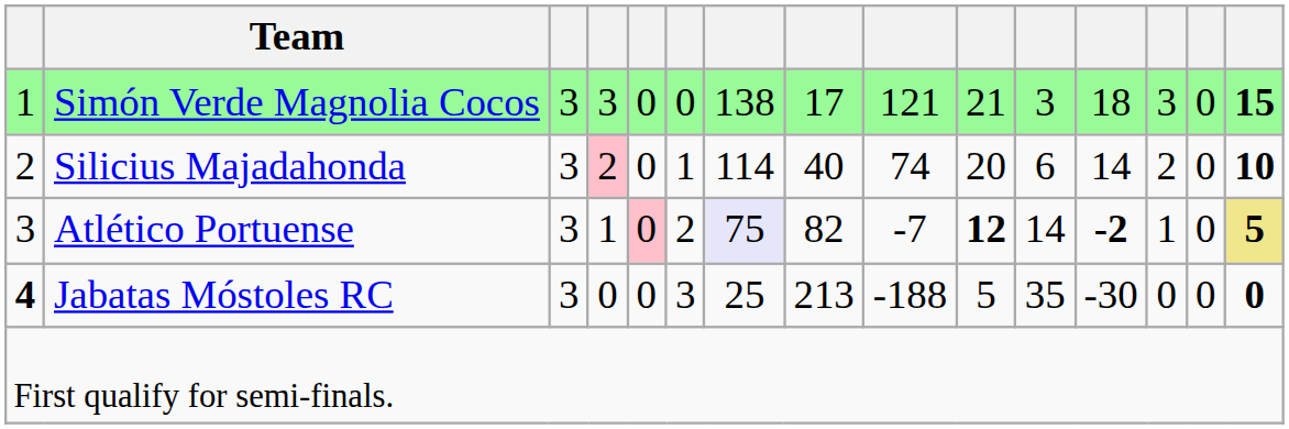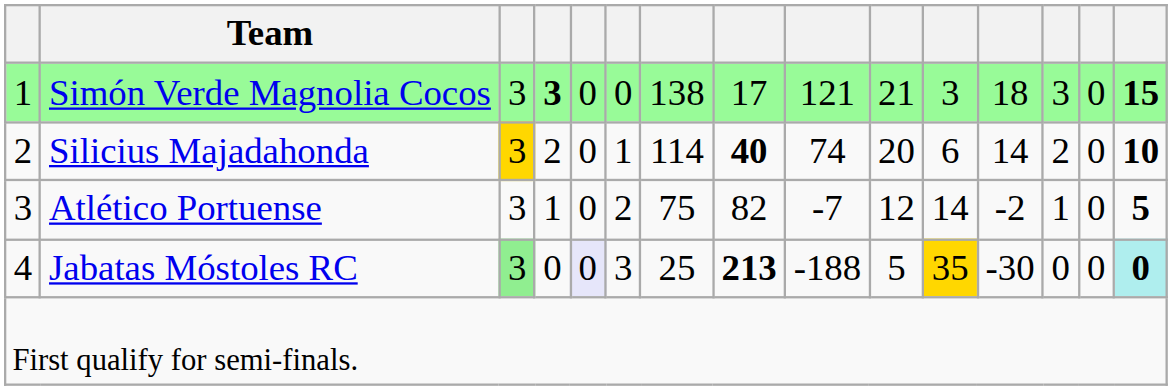Simón Verde Magnolia Cocos | column 4: normal -> bold
Silicius Majadahonda | column 3: no background -> gold background
Silicius Majadahonda | column 4: pink background -> no background
Silicius Majadahonda | column 8: normal -> bold
Atlético Portuense | column 5: pink background -> no background
Atlético Portuense | column 7: lavender background -> no background
Atlético Portuense | column 10: bold -> normal
Atlético Portuense | column 12: bold -> normal
Atlético Portuense | column 15: khaki background -> no background
Jabatas Móstoles RC | column 1: bold -> normal
Jabatas Móstoles RC | column 3: no background -> lightgreen background
Jabatas Móstoles RC | column 5: no background -> lavender background
Jabatas Móstoles RC | column 8: normal -> bold
Jabatas Móstoles RC | column 11: no background -> gold background
Jabatas Móstoles RC | column 15: no background -> paleturquoise background
